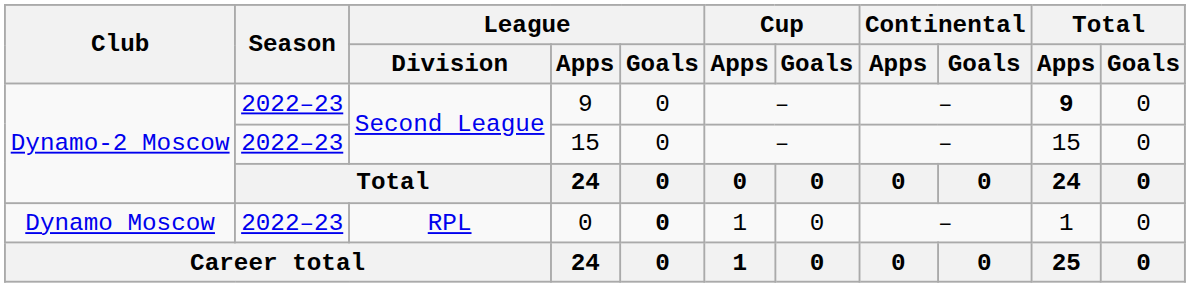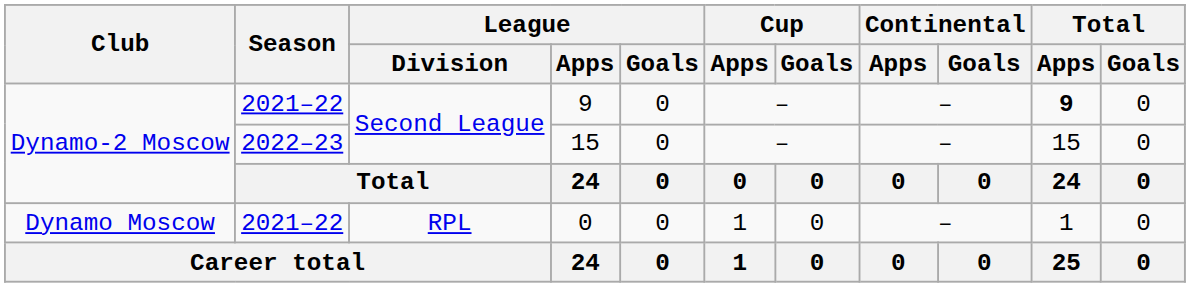row 3 | Season: 2022–23 -> 2021–22
row 6 | Season: 2022–23 -> 2021–22
row 6 | League / Goals: bold -> normal
